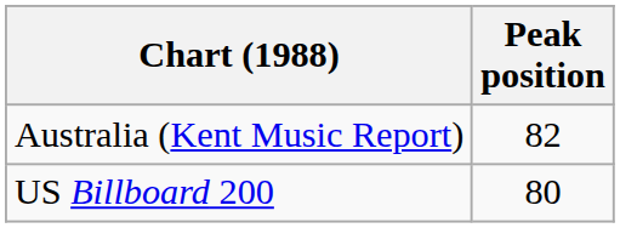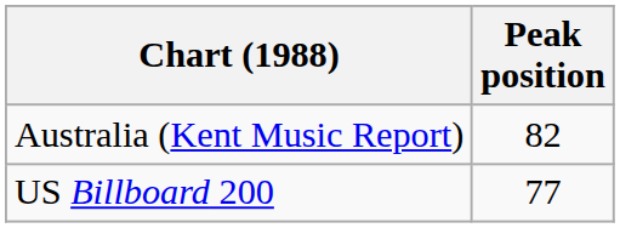US Billboard 200 | Peak position: 80 -> 77
